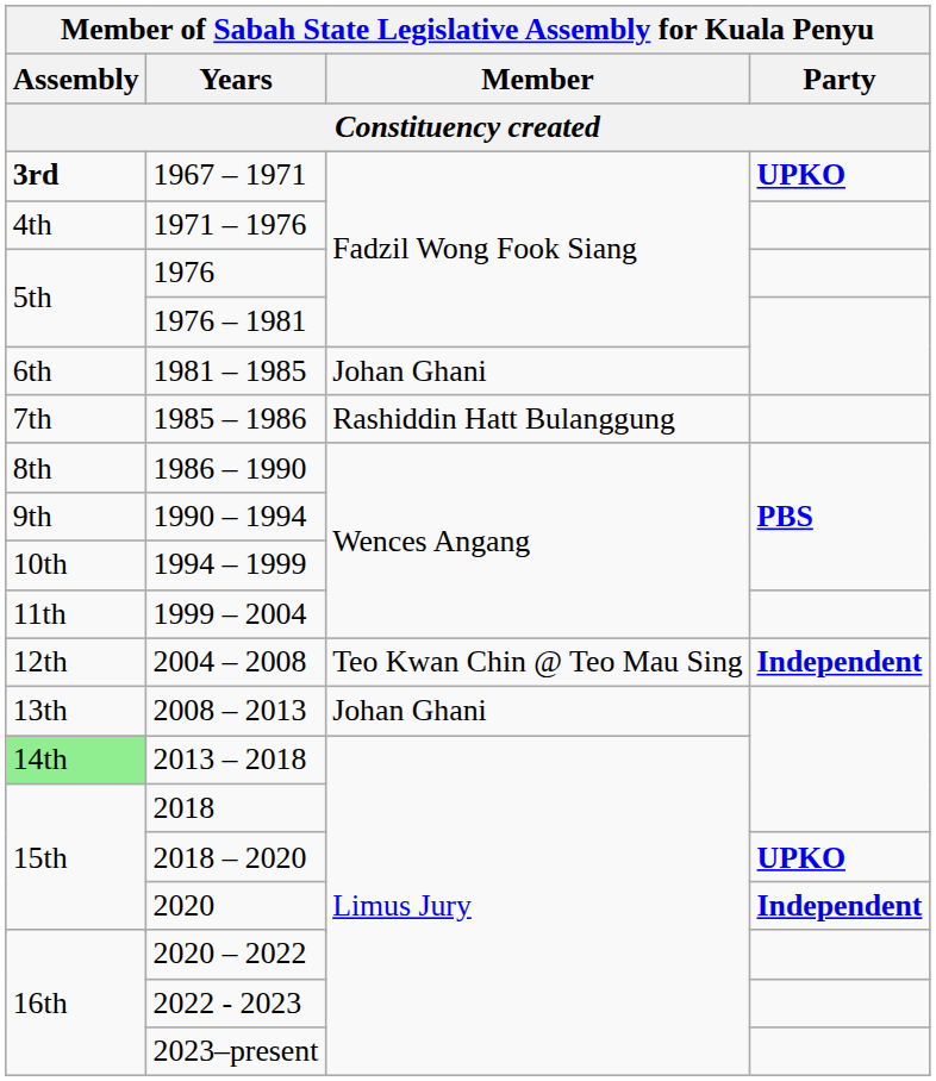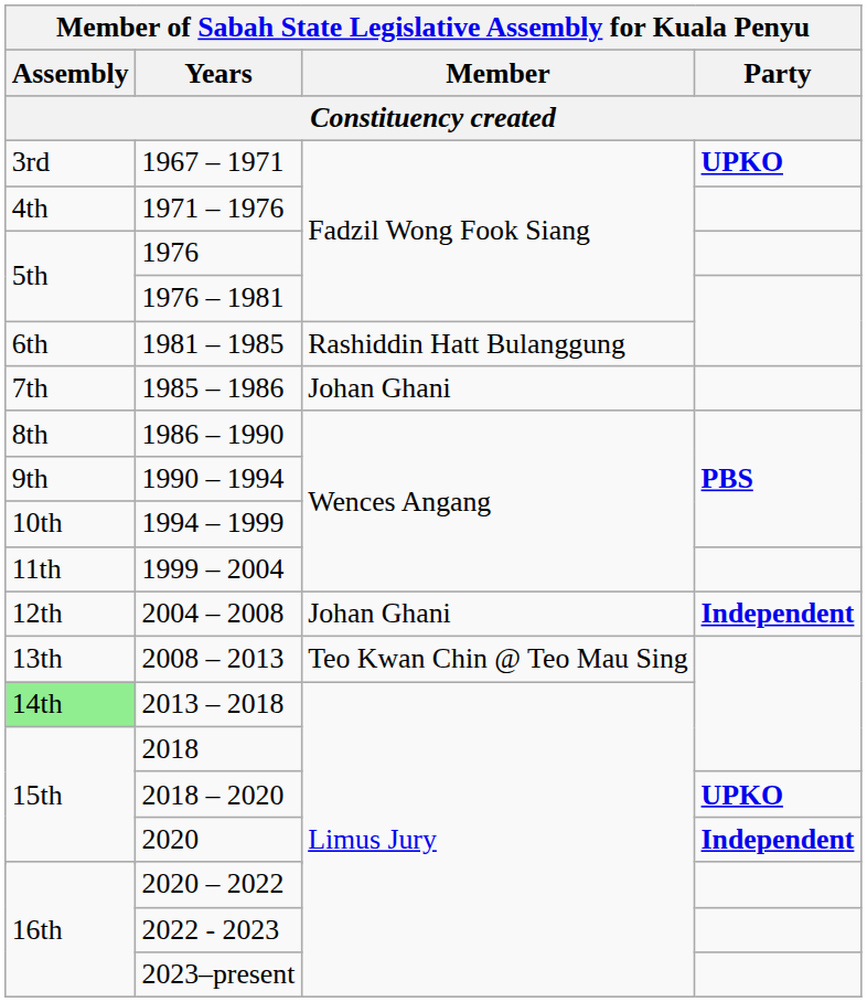1967 – 1971 | Assembly: bold -> normal
1981 – 1985 | Member: Johan Ghani -> Rashiddin Hatt Bulanggung
1985 – 1986 | Member: Rashiddin Hatt Bulanggung -> Johan Ghani
2004 – 2008 | Member: Teo Kwan Chin @ Teo Mau Sing -> Johan Ghani
2008 – 2013 | Member: Johan Ghani -> Teo Kwan Chin @ Teo Mau Sing
